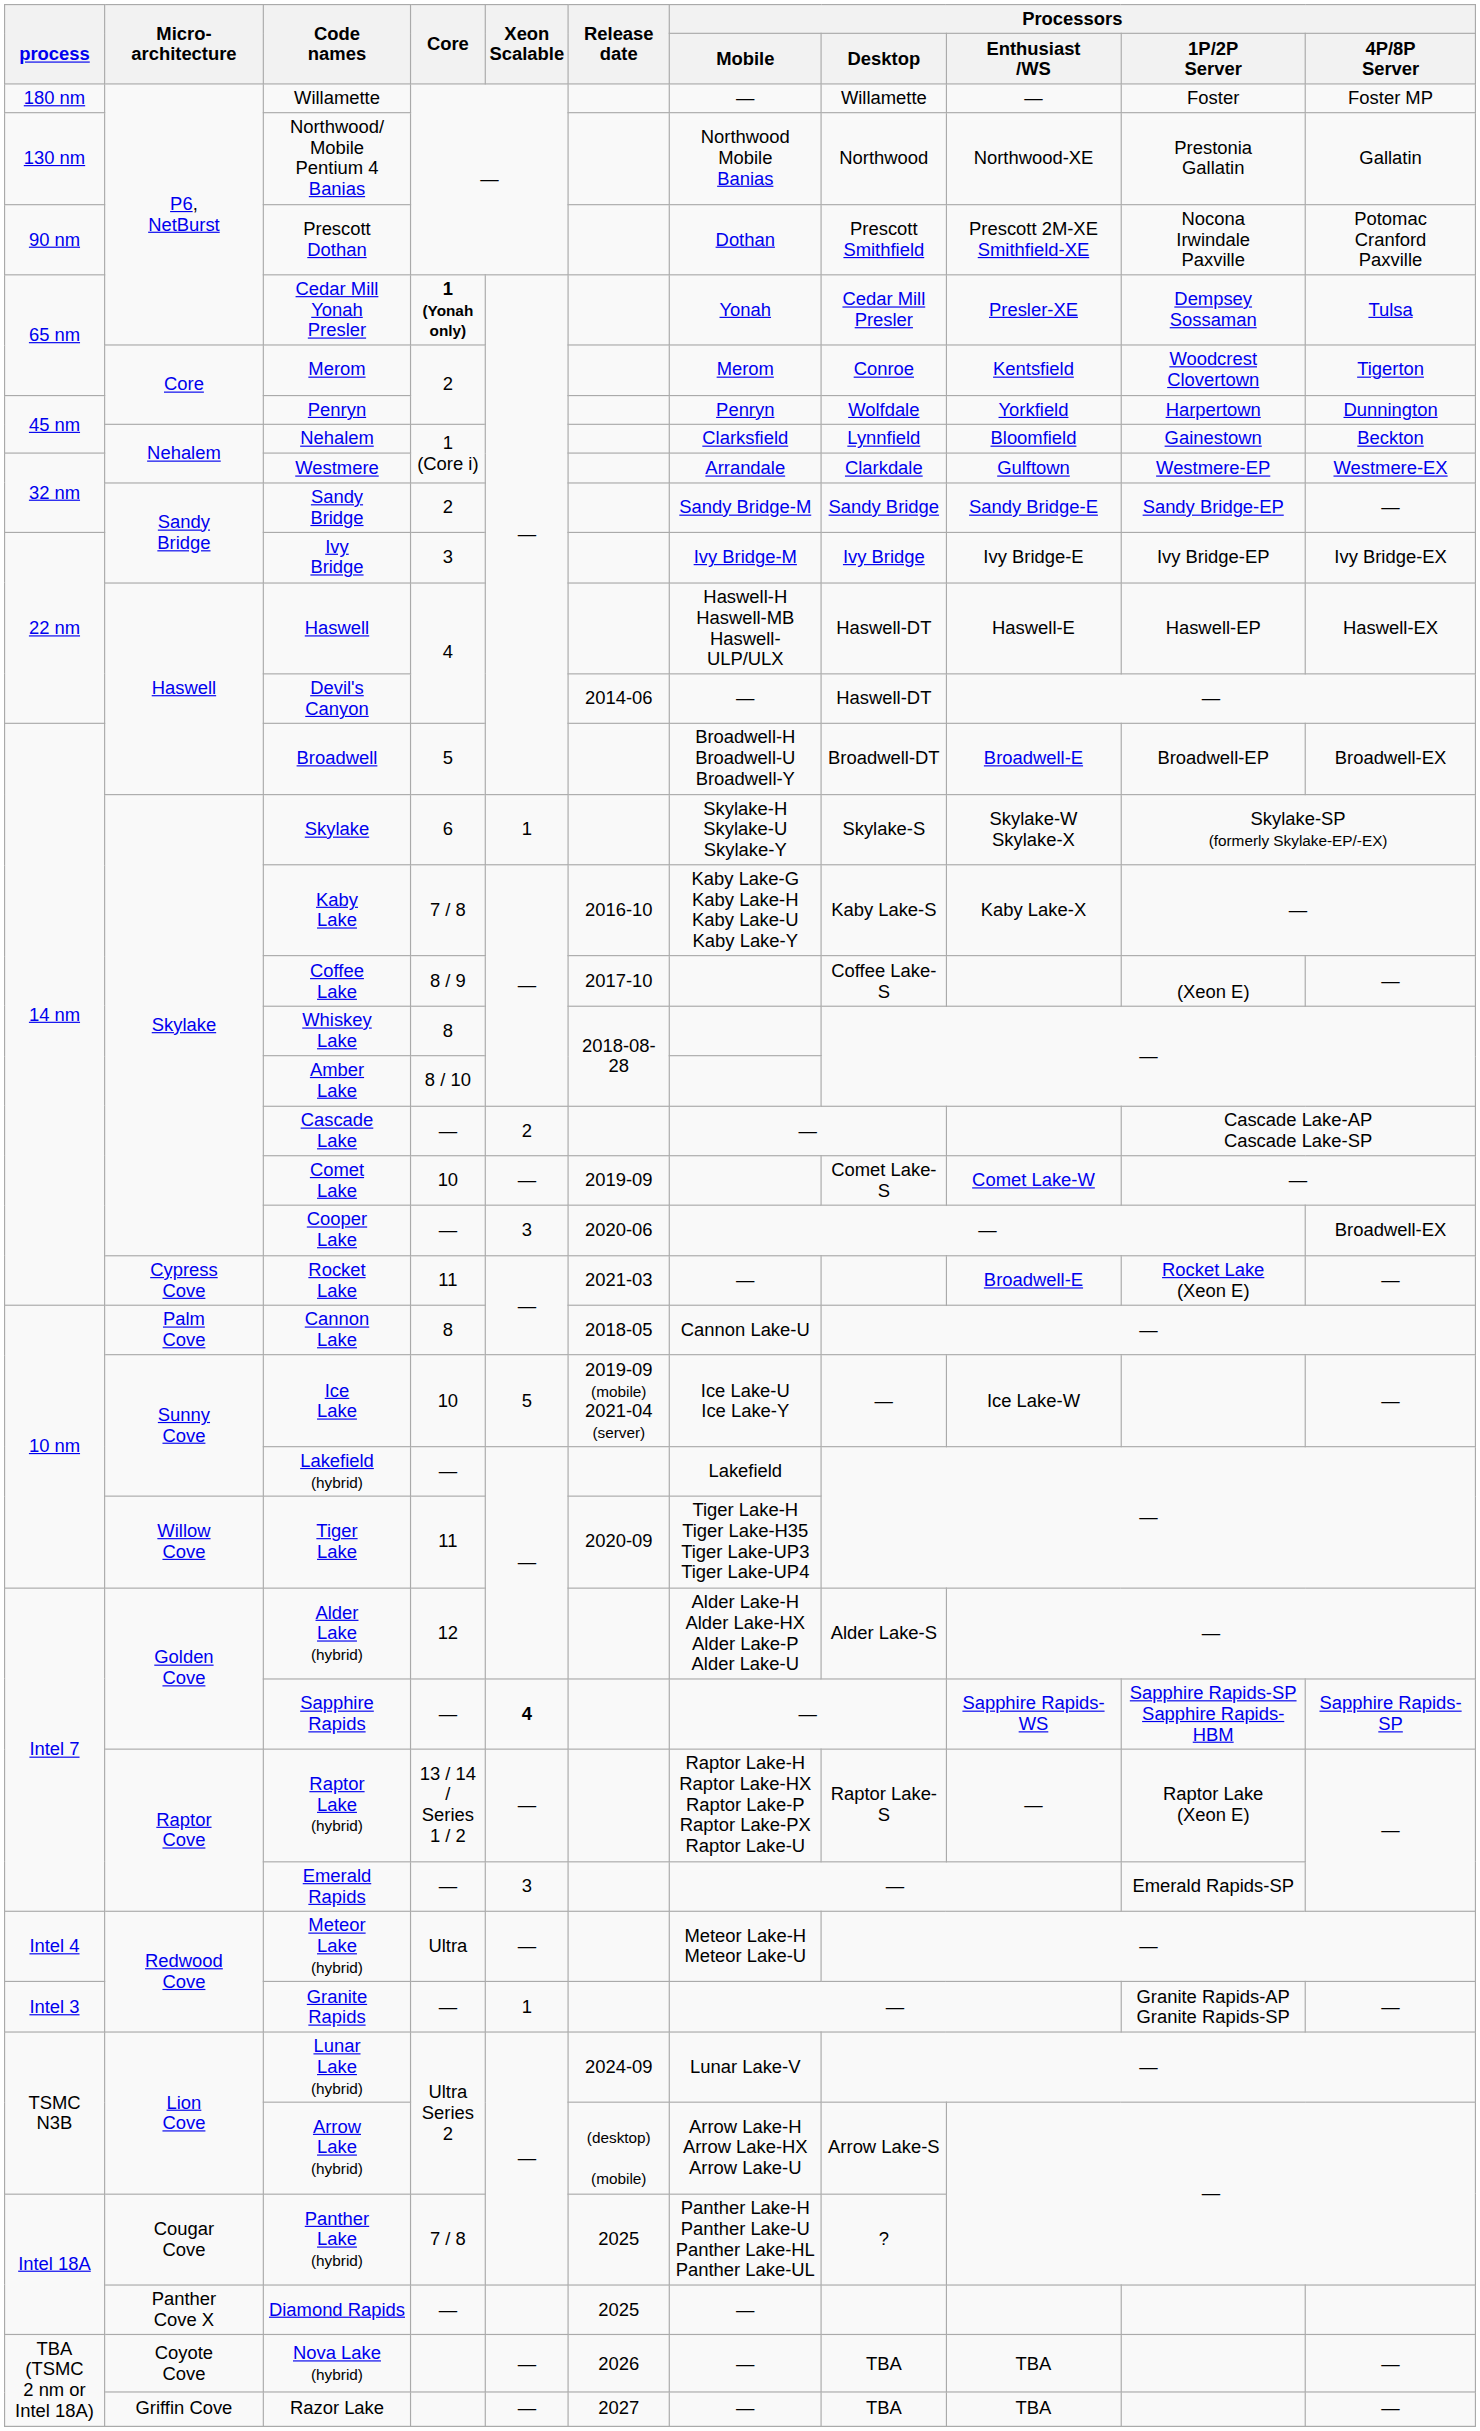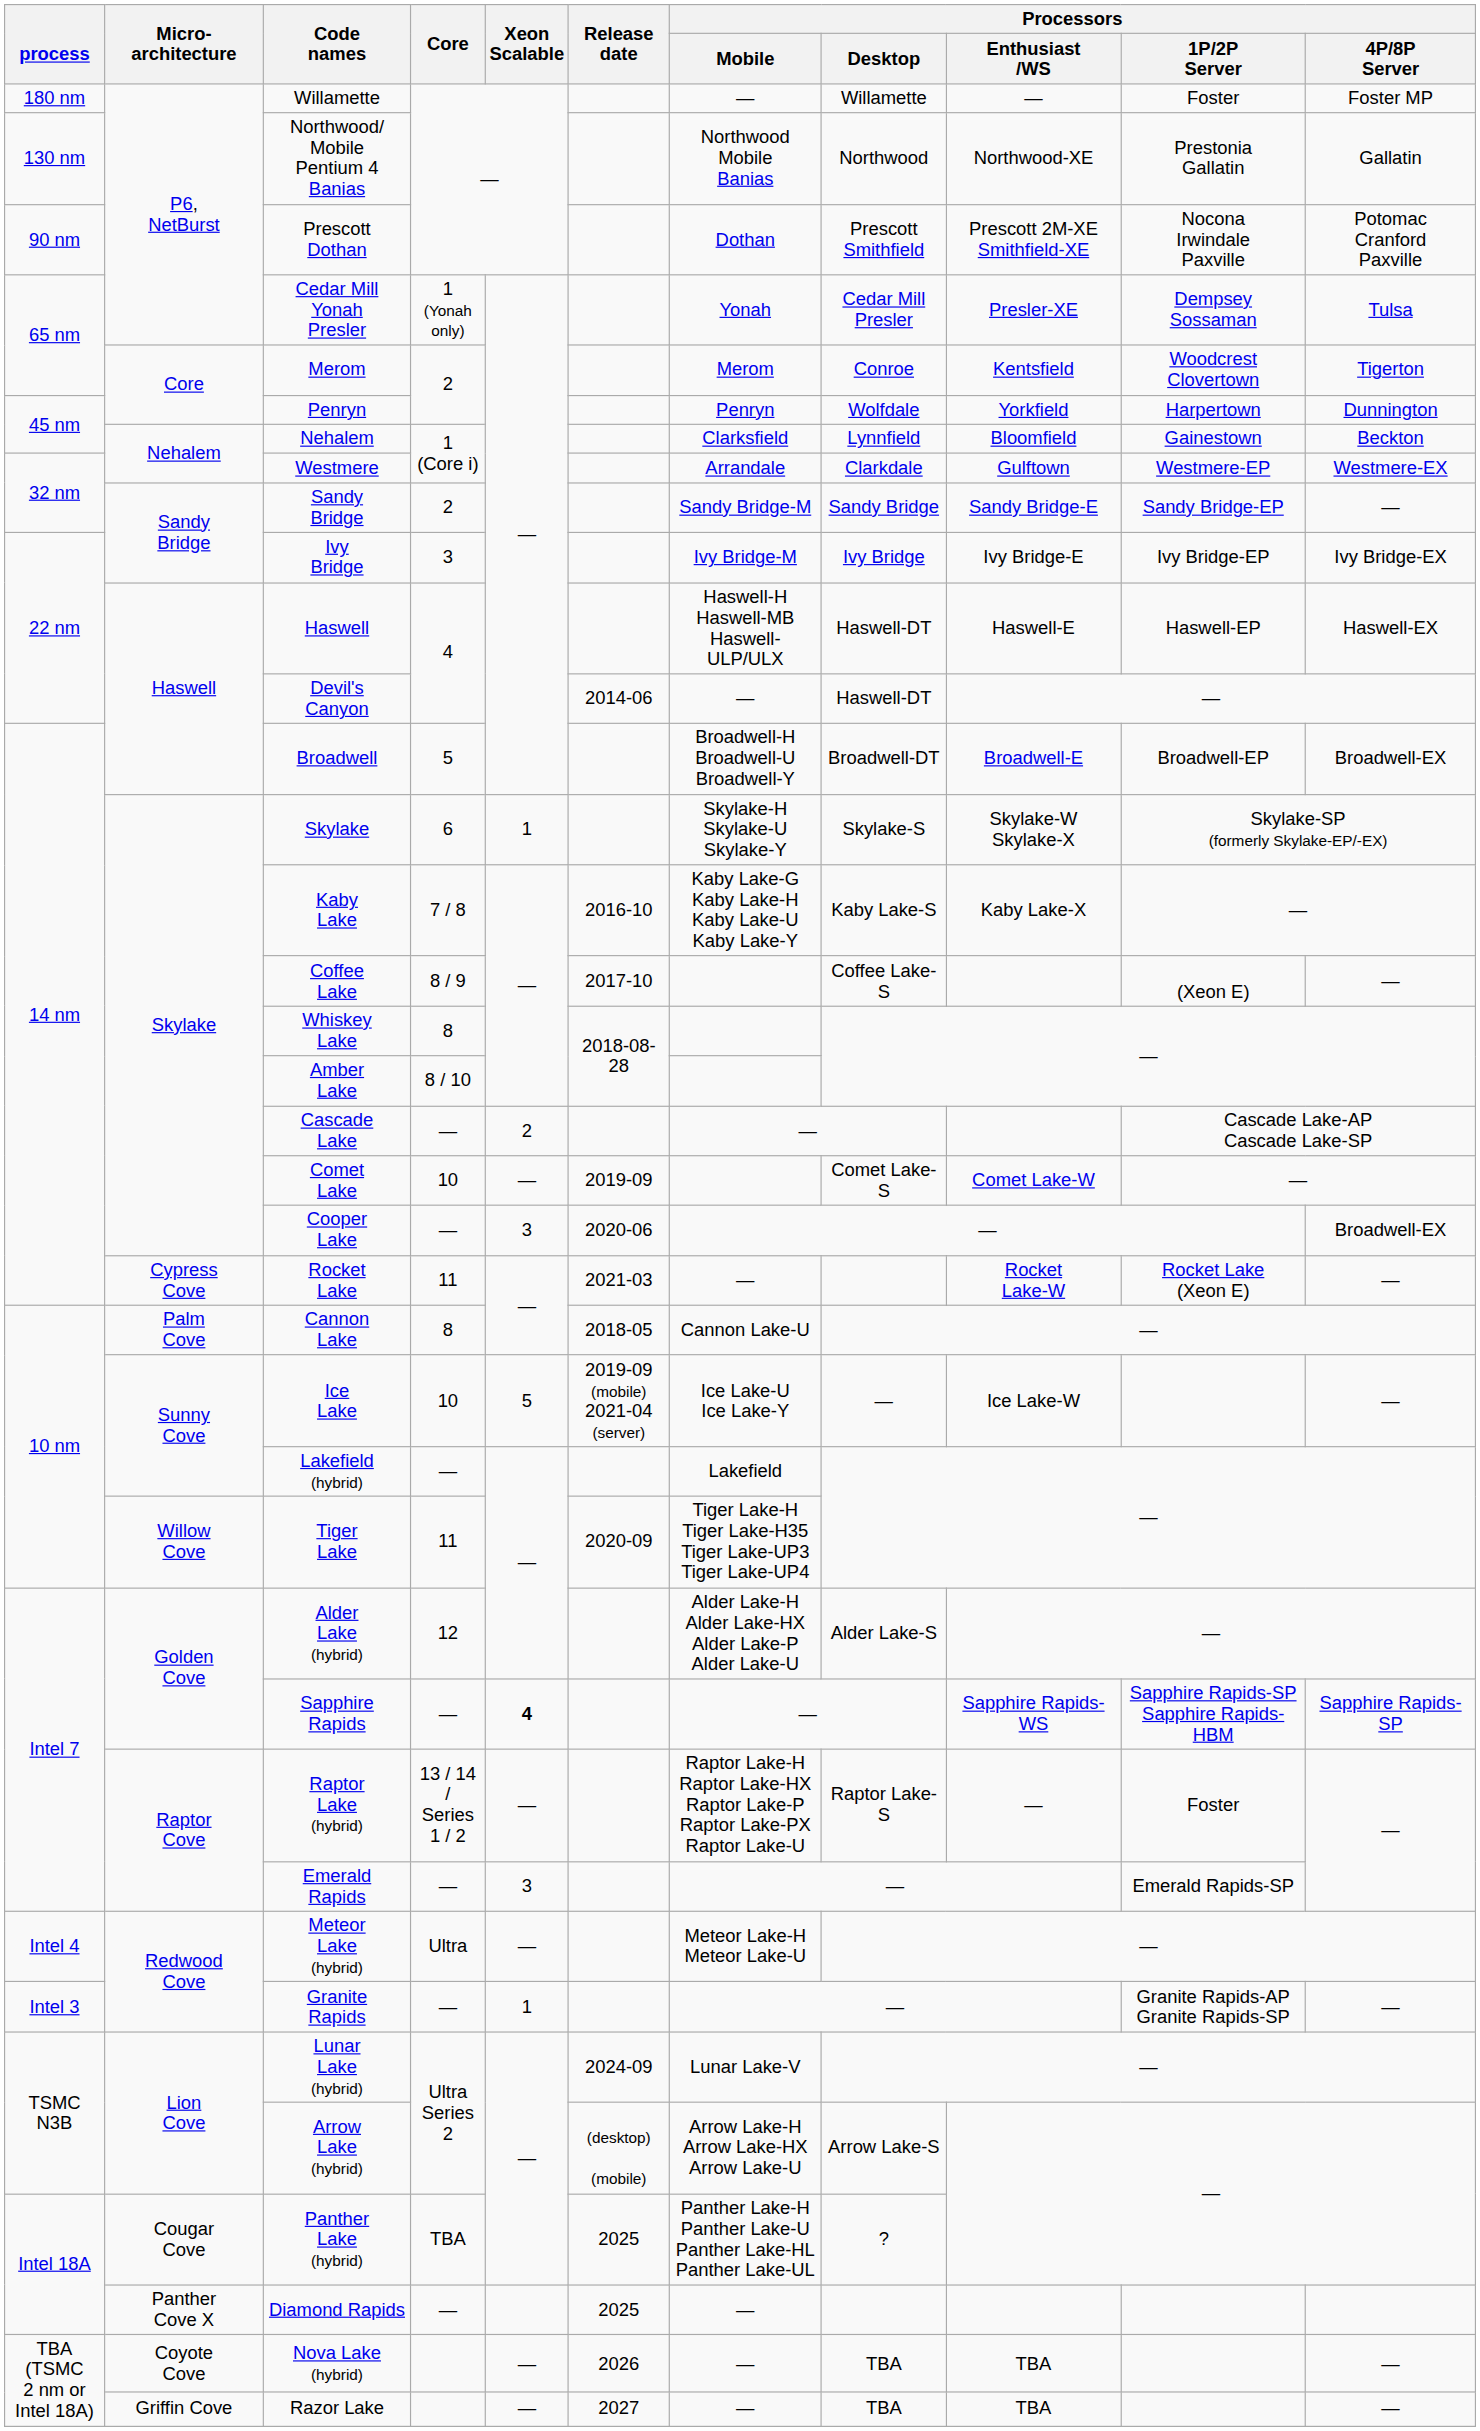Cedar Mill Yonah Presler | Core: bold -> normal
Rocket Lake | Processors / Enthusiast /WS: Broadwell-E -> Rocket Lake-W
Raptor Lake (hybrid) | Processors / 1P/2P Server: Raptor Lake (Xeon E) -> Foster
Panther Lake (hybrid) | Core: 7 / 8 -> TBA
